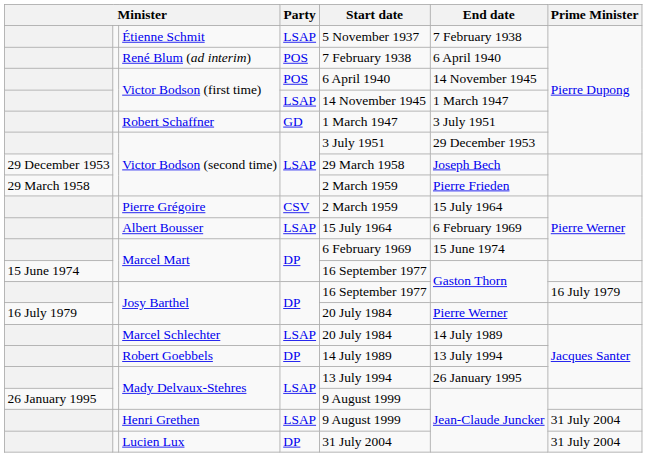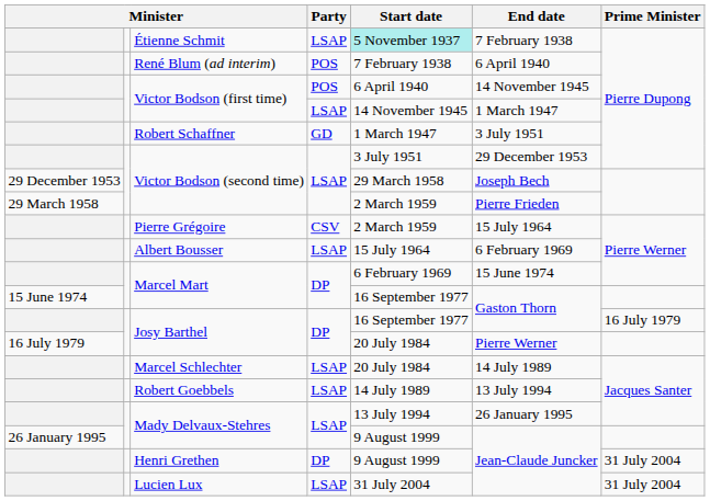Étienne Schmit | Start date: no background -> paleturquoise background
Robert Goebbels | Party: DP -> LSAP
Henri Grethen | Party: LSAP -> DP
Lucien Lux | Party: DP -> LSAP
